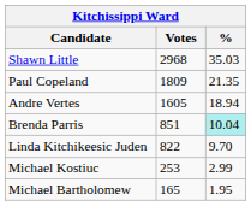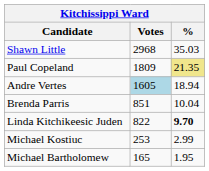Paul Copeland | %: no background -> khaki background
Andre Vertes | Votes: no background -> lightblue background
Brenda Parris | %: paleturquoise background -> no background
Linda Kitchikeesic Juden | %: normal -> bold
